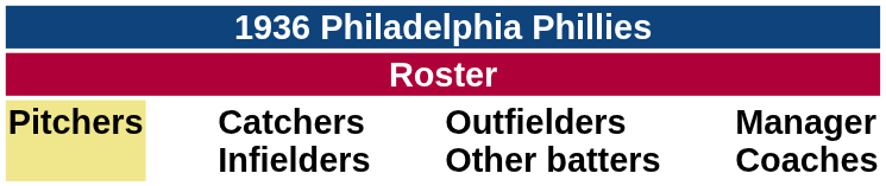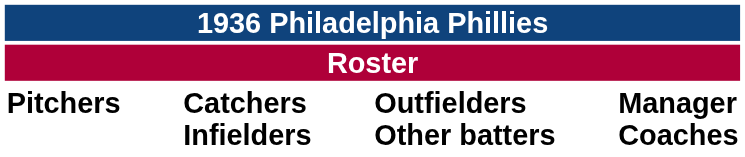Pitchers | column 1: khaki background -> no background
